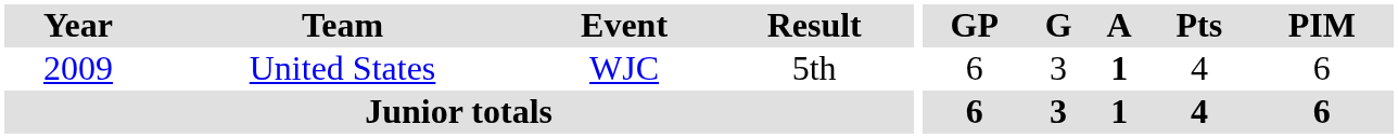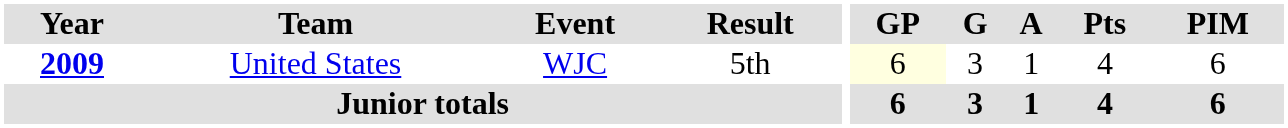United States | Year: normal -> bold
United States | GP: no background -> lightyellow background
United States | A: bold -> normal
